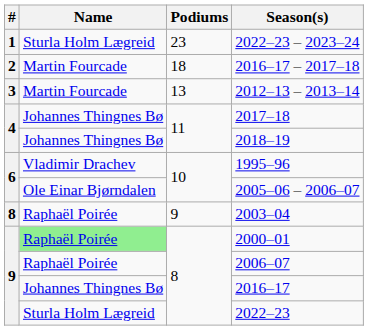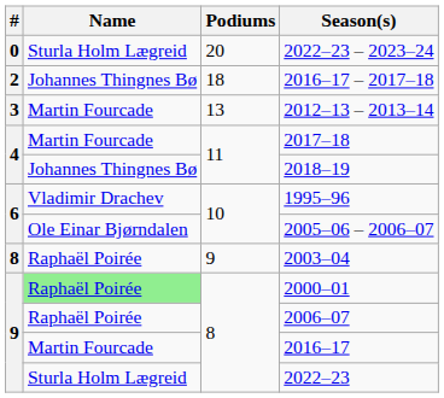2022–23 – 2023–24 | #: 1 -> 0
2022–23 – 2023–24 | Podiums: 23 -> 20
2016–17 – 2017–18 | Name: Martin Fourcade -> Johannes Thingnes Bø
2017–18 | Name: Johannes Thingnes Bø -> Martin Fourcade
2016–17 | Name: Johannes Thingnes Bø -> Martin Fourcade
